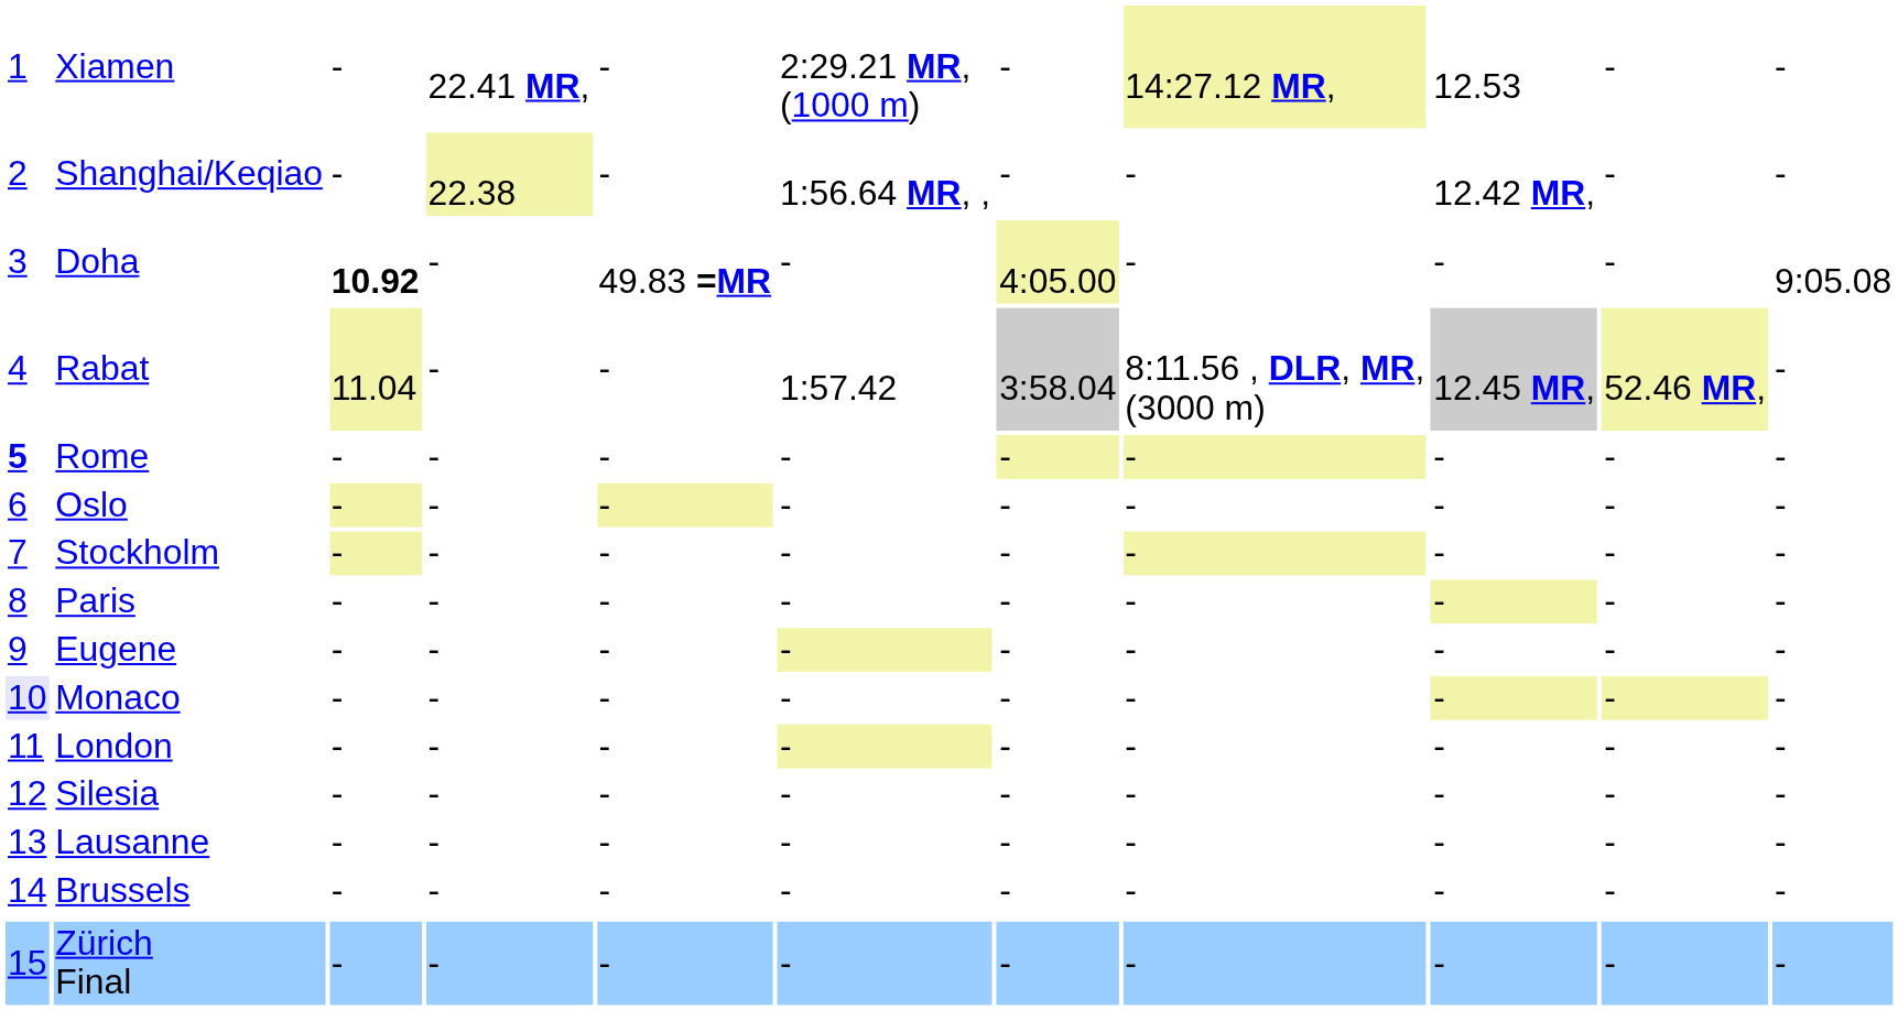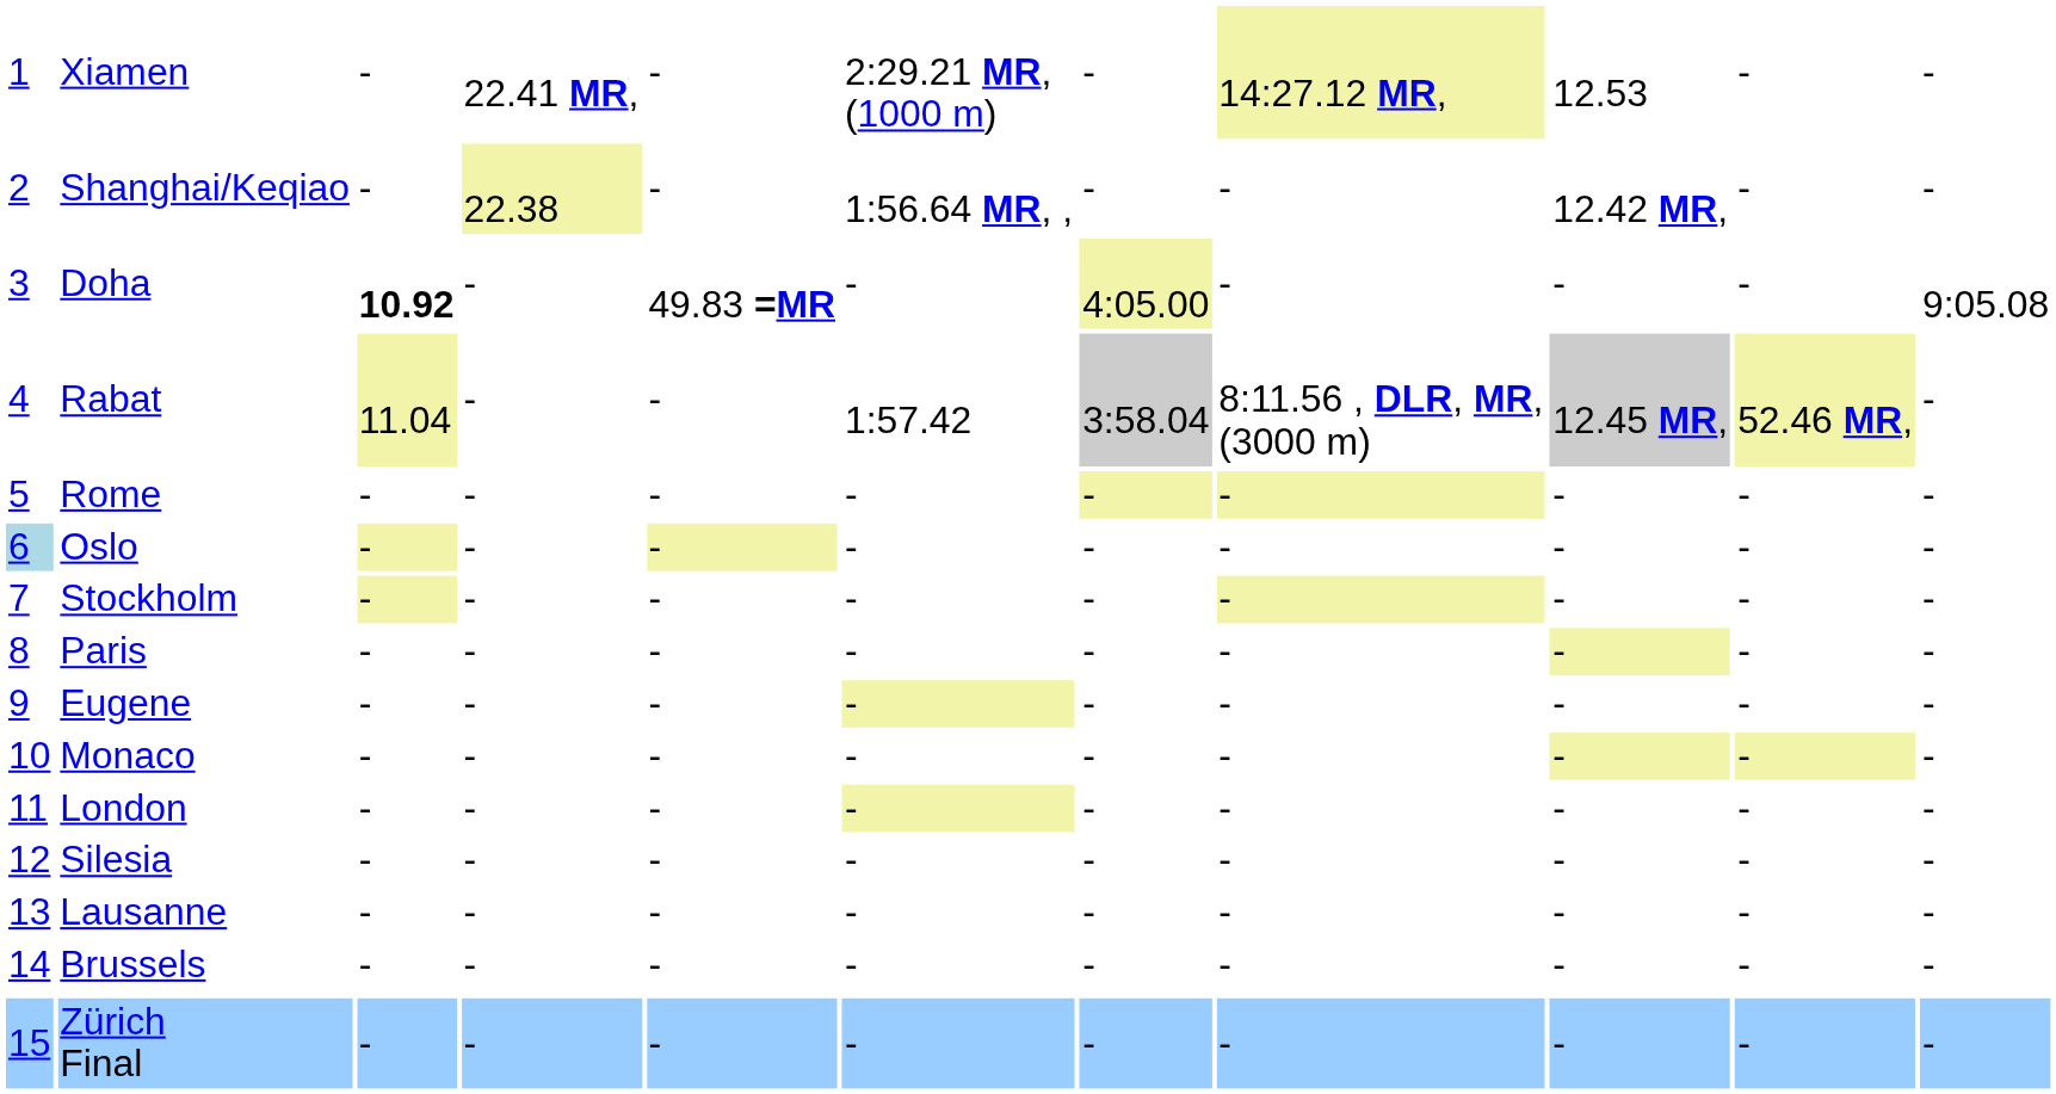Rome | column 1: bold -> normal
Oslo | column 1: no background -> lightblue background
Monaco | column 1: lavender background -> no background
